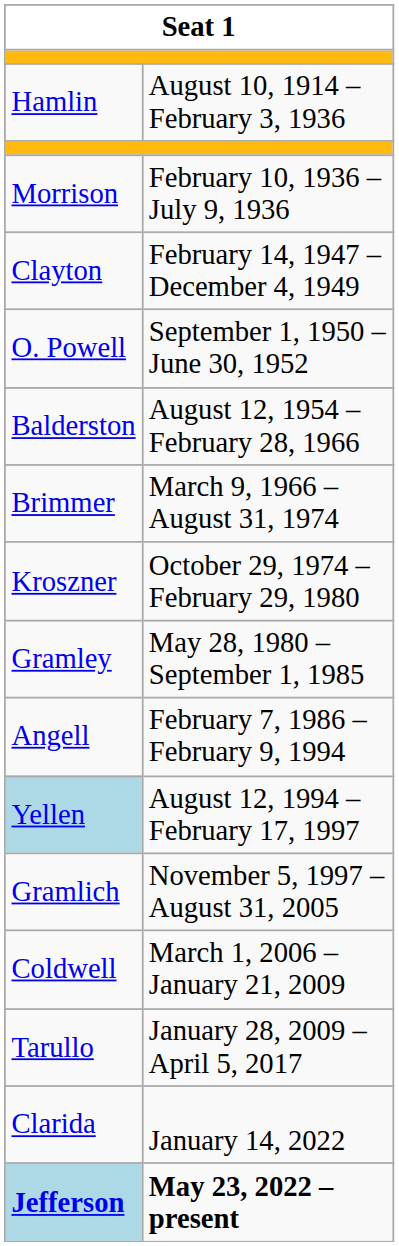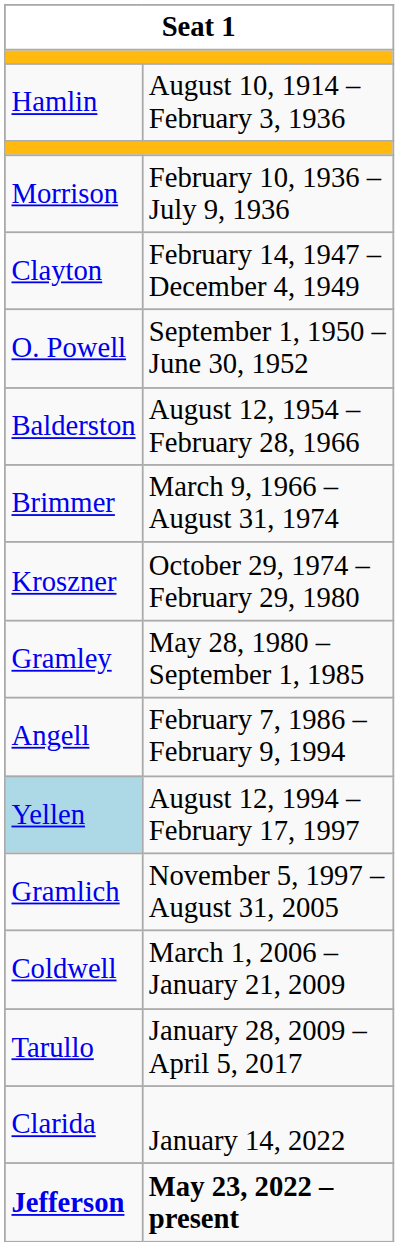row 18 | column 1: lightblue background -> no background
